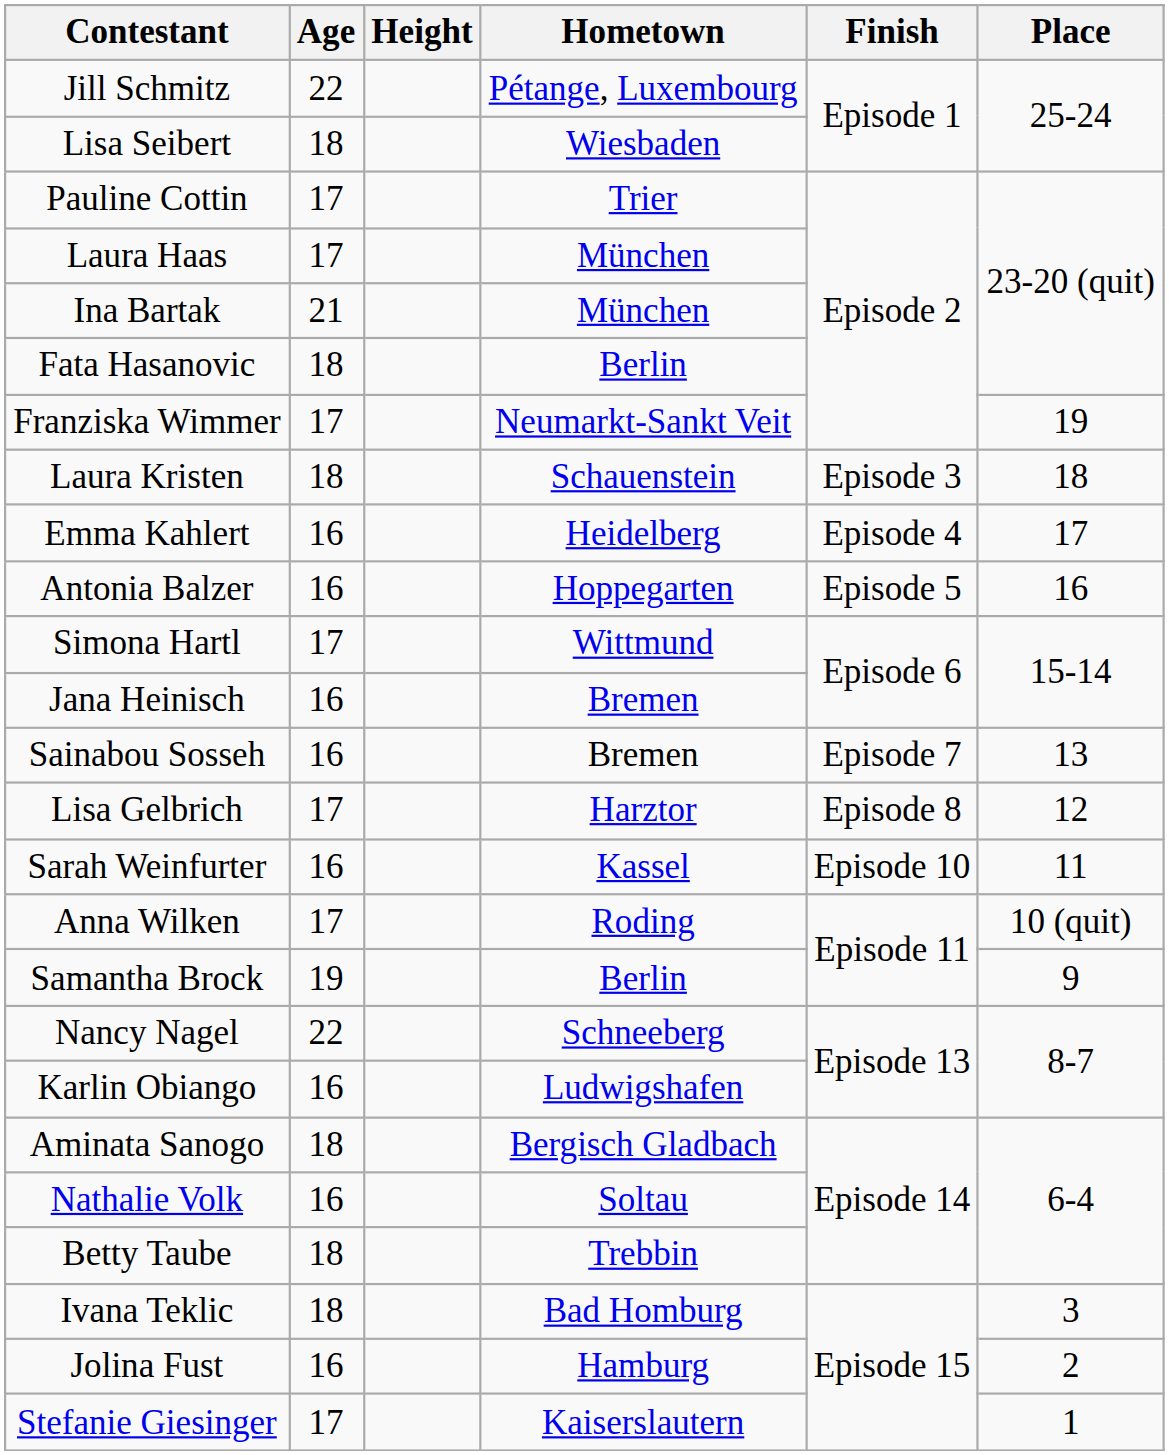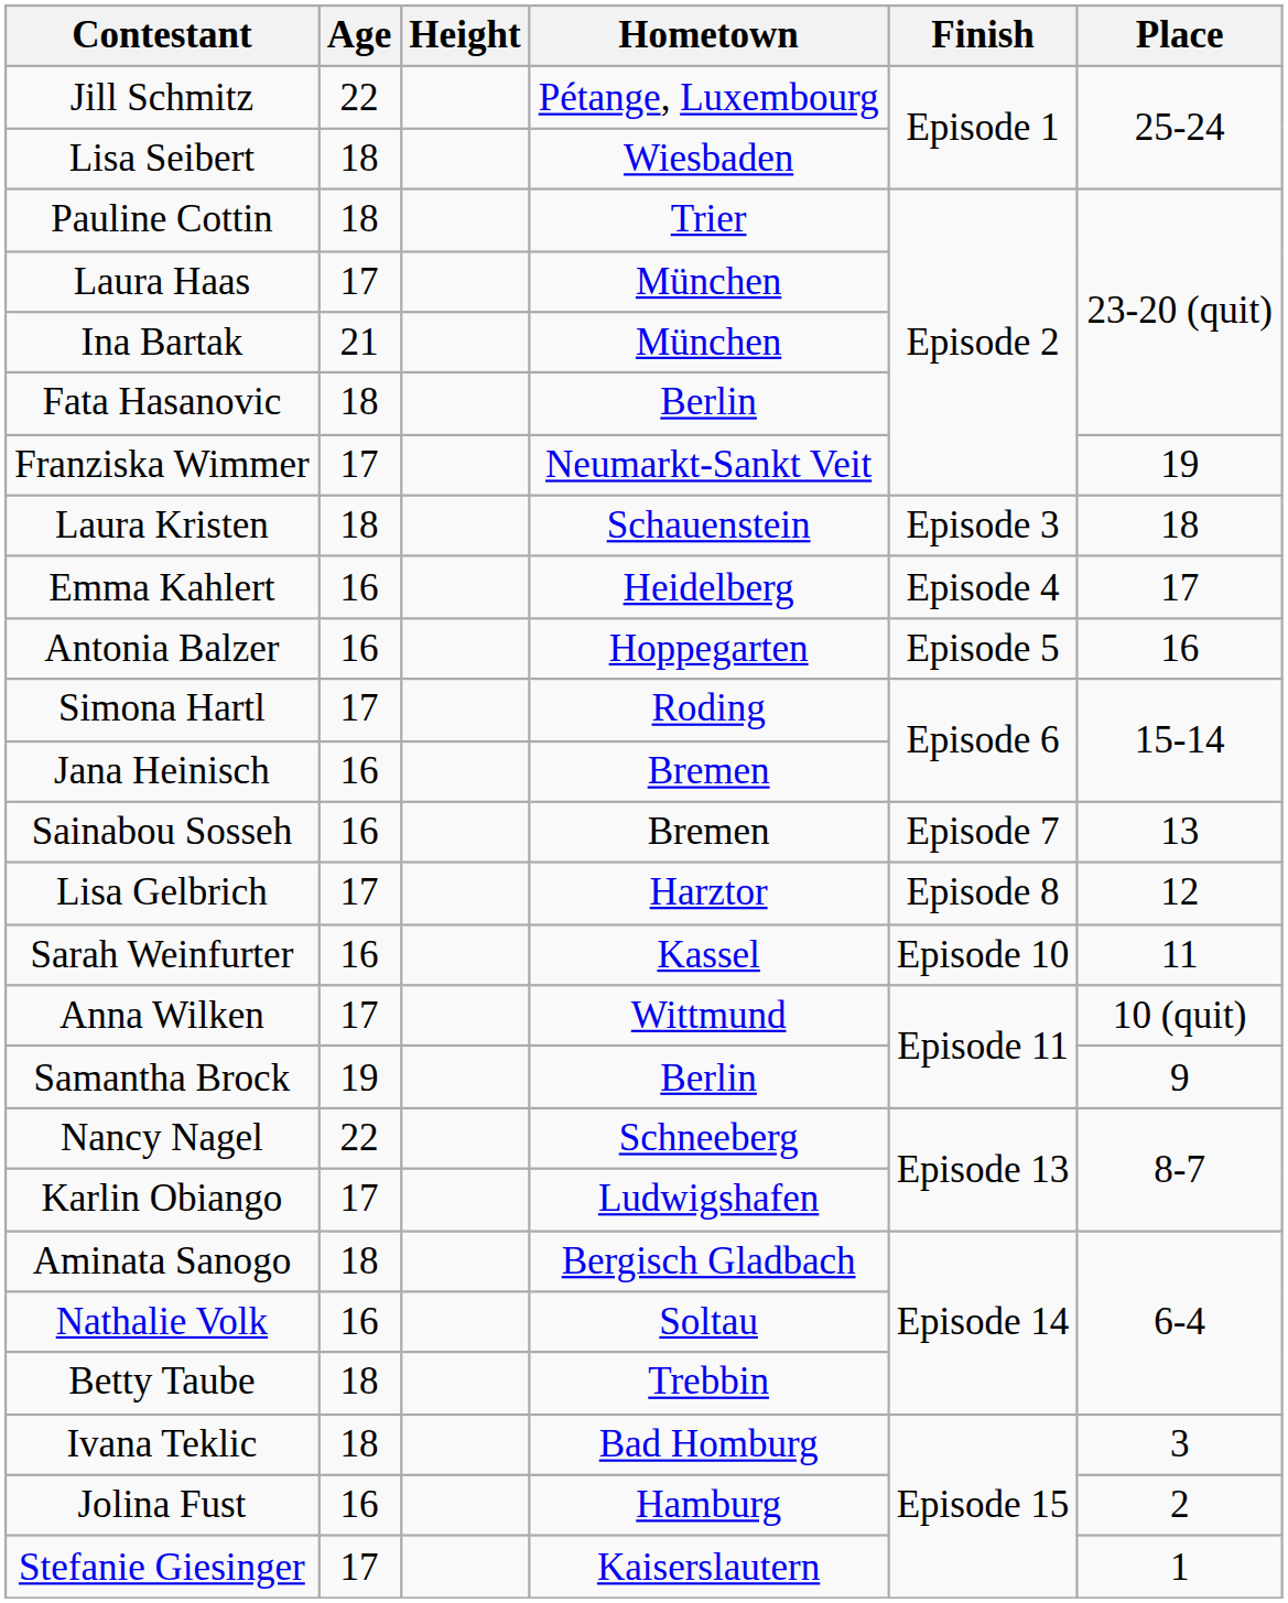Pauline Cottin | Age: 17 -> 18
Simona Hartl | Hometown: Wittmund -> Roding
Anna Wilken | Hometown: Roding -> Wittmund
Karlin Obiango | Age: 16 -> 17
